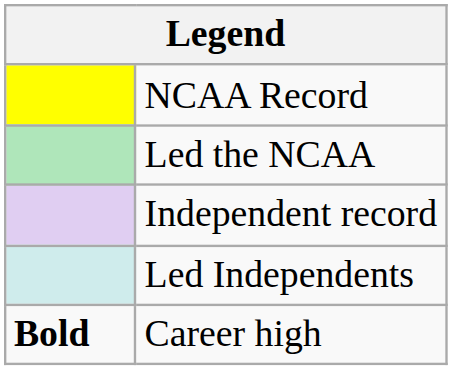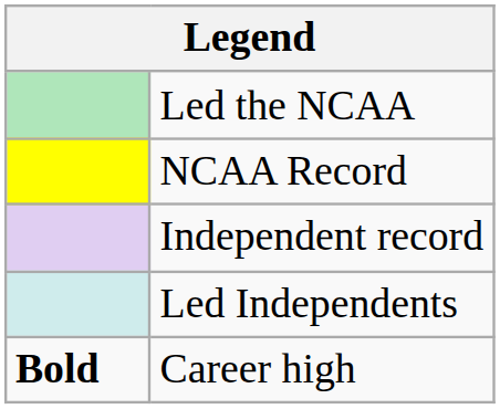rows swapped: NCAA Record <-> Led the NCAA
